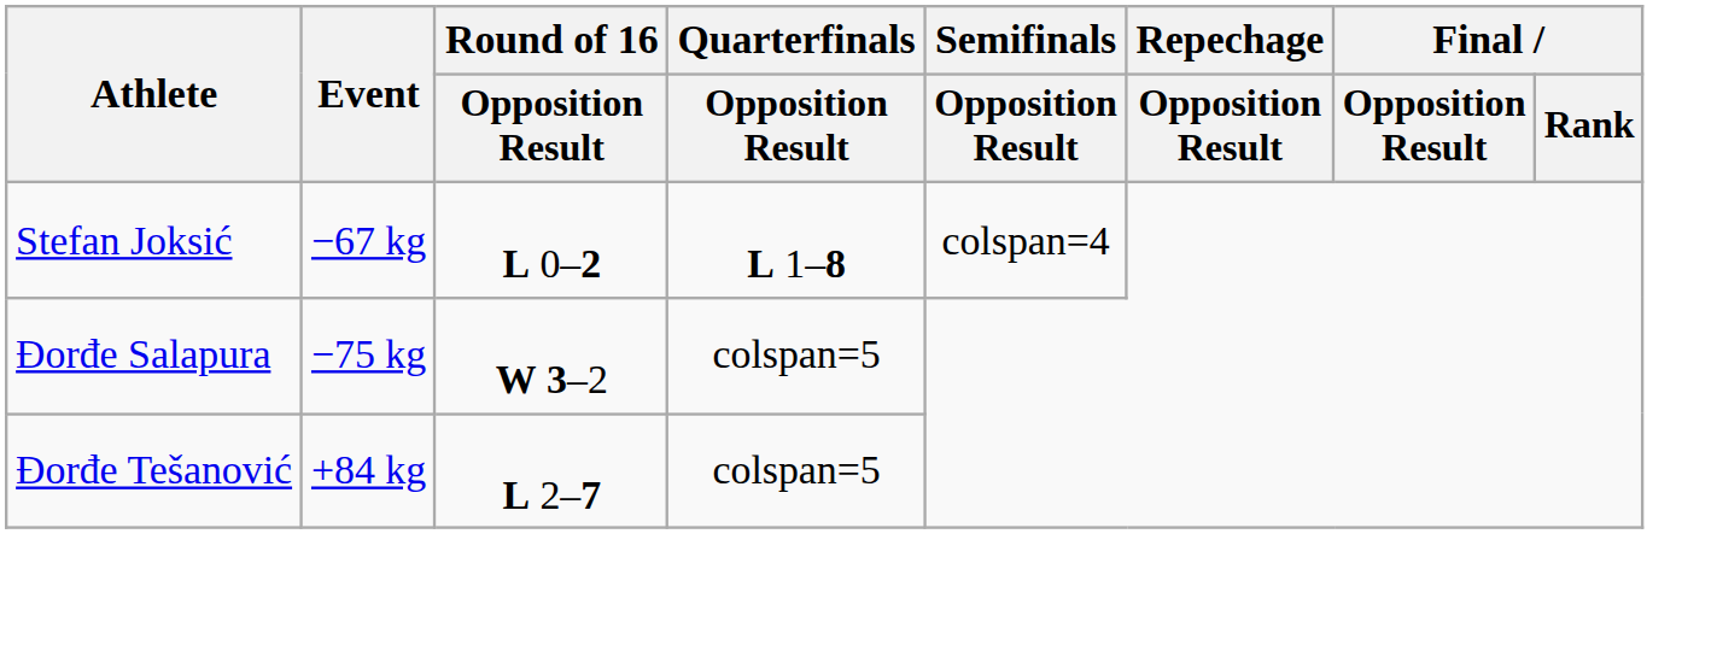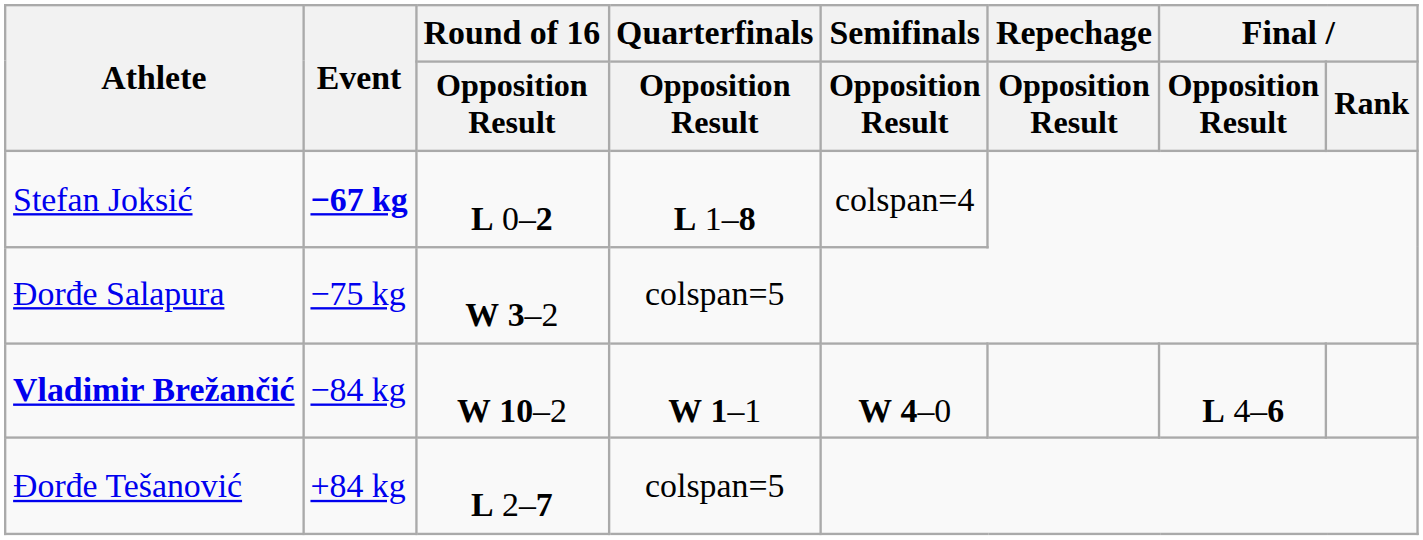Stefan Joksić | Event: normal -> bold
+ row: Vladimir Brežančić | −84 kg | W 10–2 | W 1–1 | W 4–0 | L 4–6
